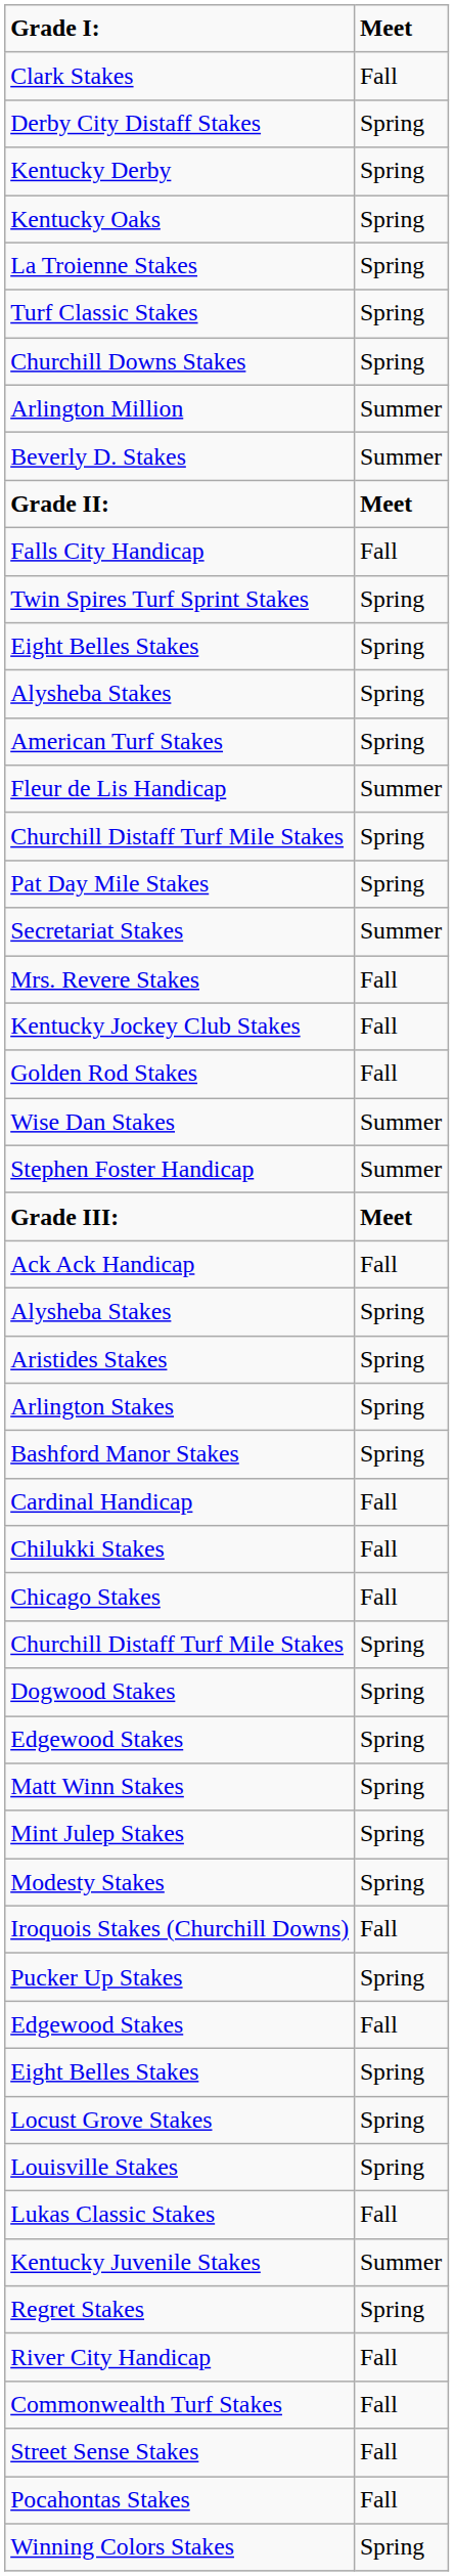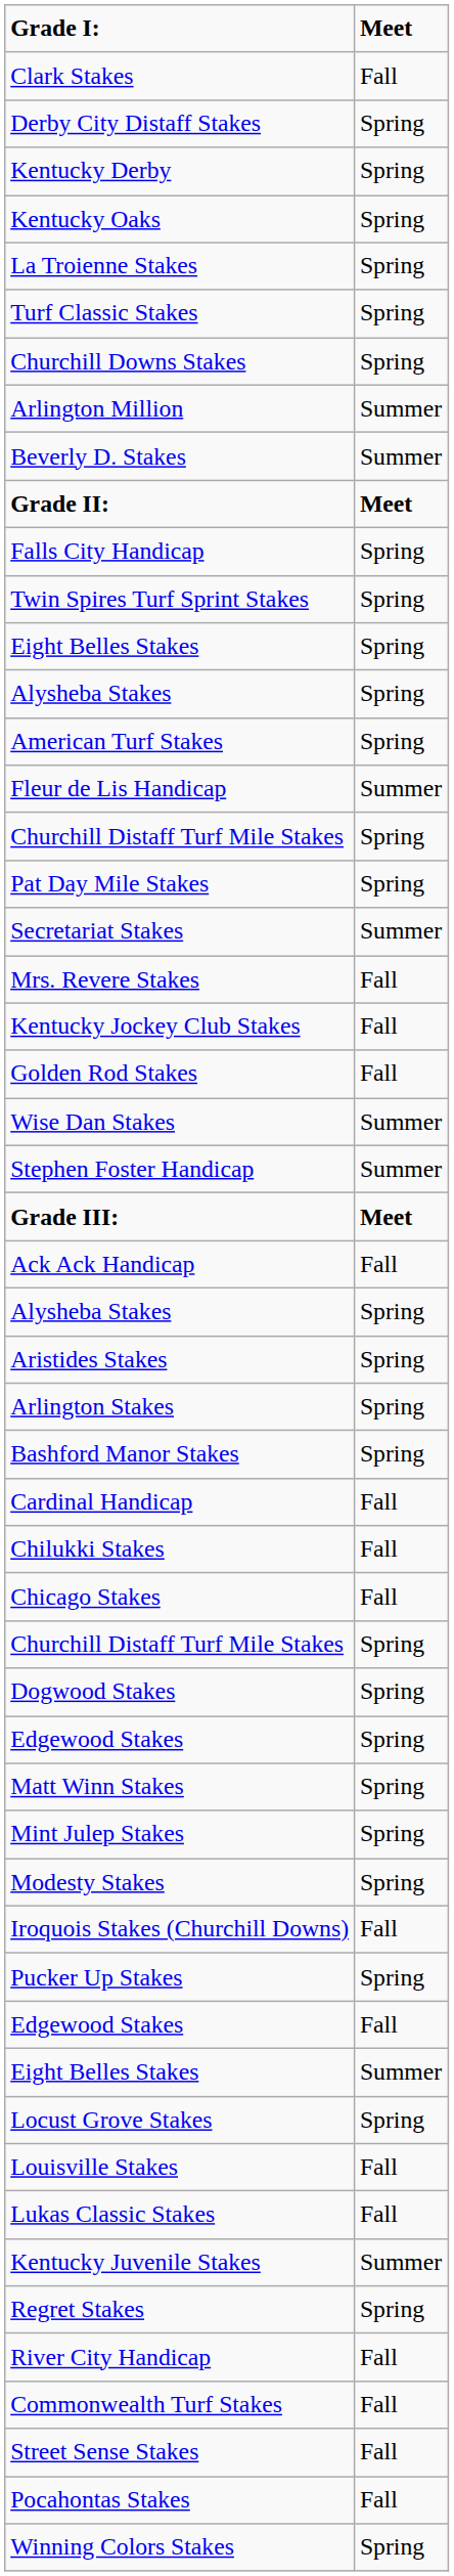row 12 | Meet: Fall -> Spring
row 44 | Meet: Spring -> Summer
row 46 | Meet: Spring -> Fall
